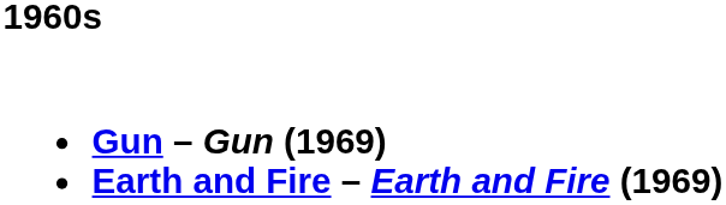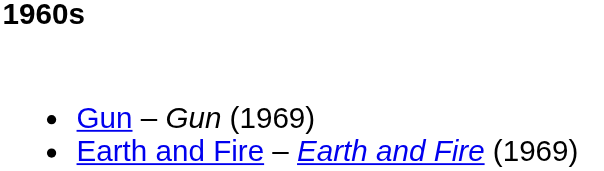Gun – Gun (1969) Earth and Fire – Earth and Fire (1969) | 1960s: bold -> normal
